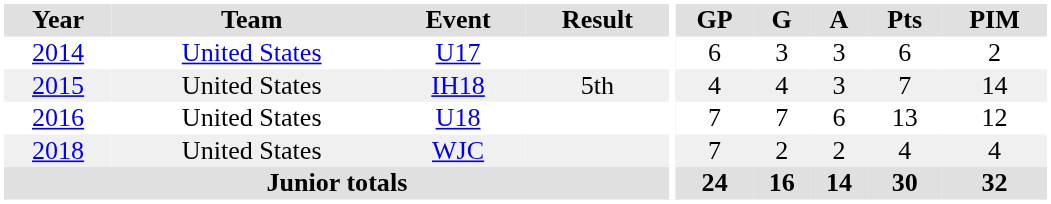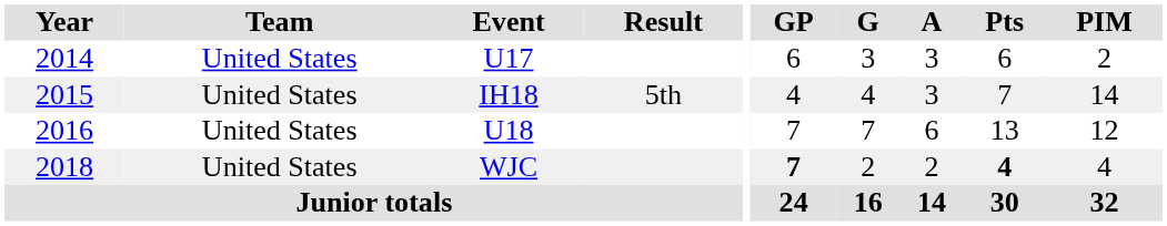WJC | GP: normal -> bold
WJC | Pts: normal -> bold
